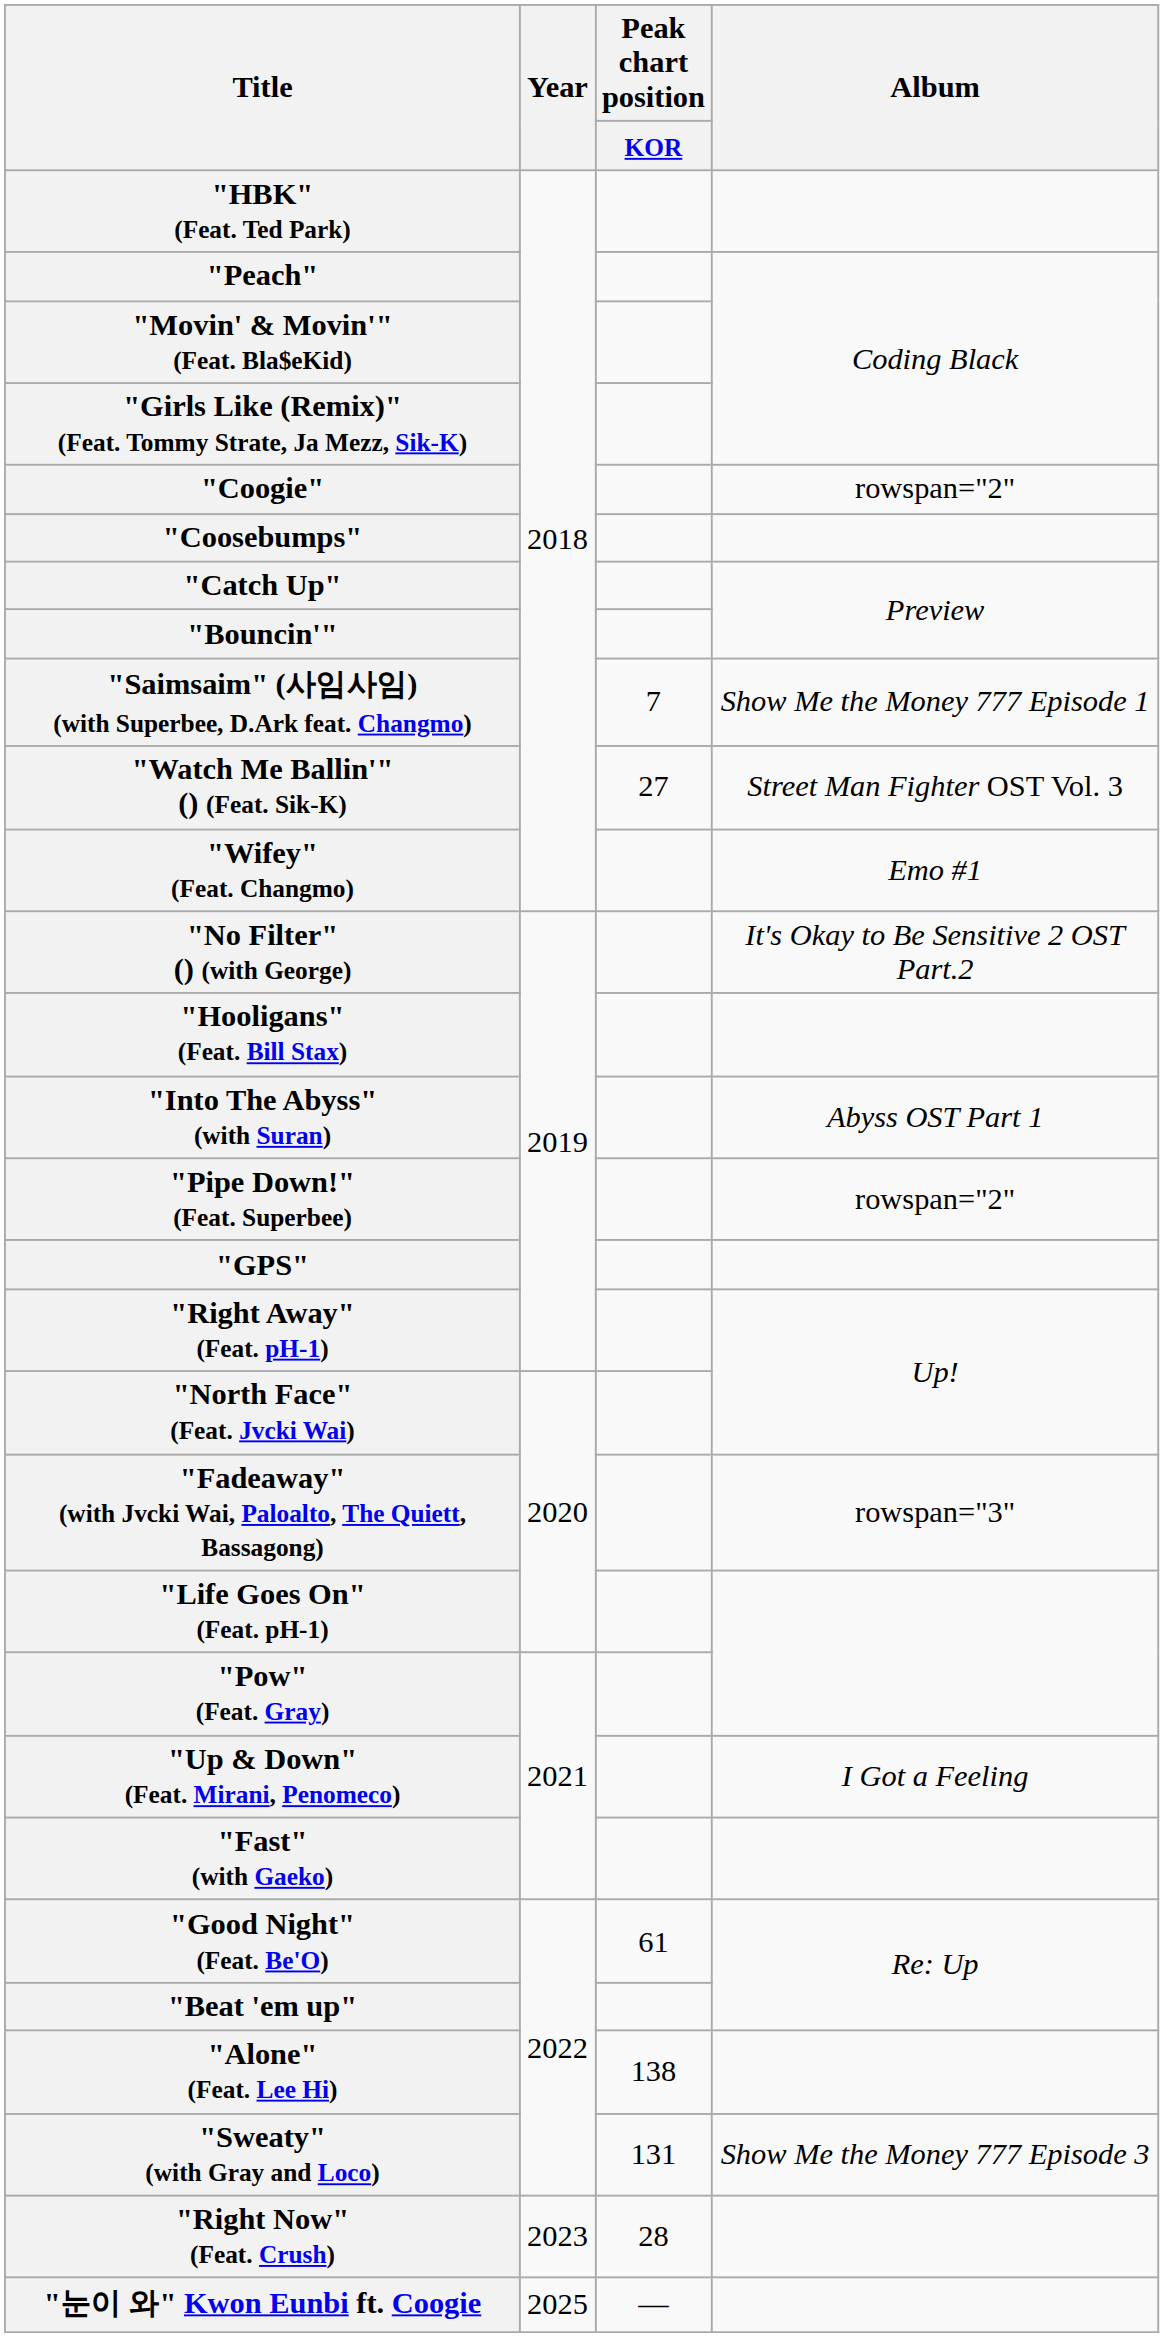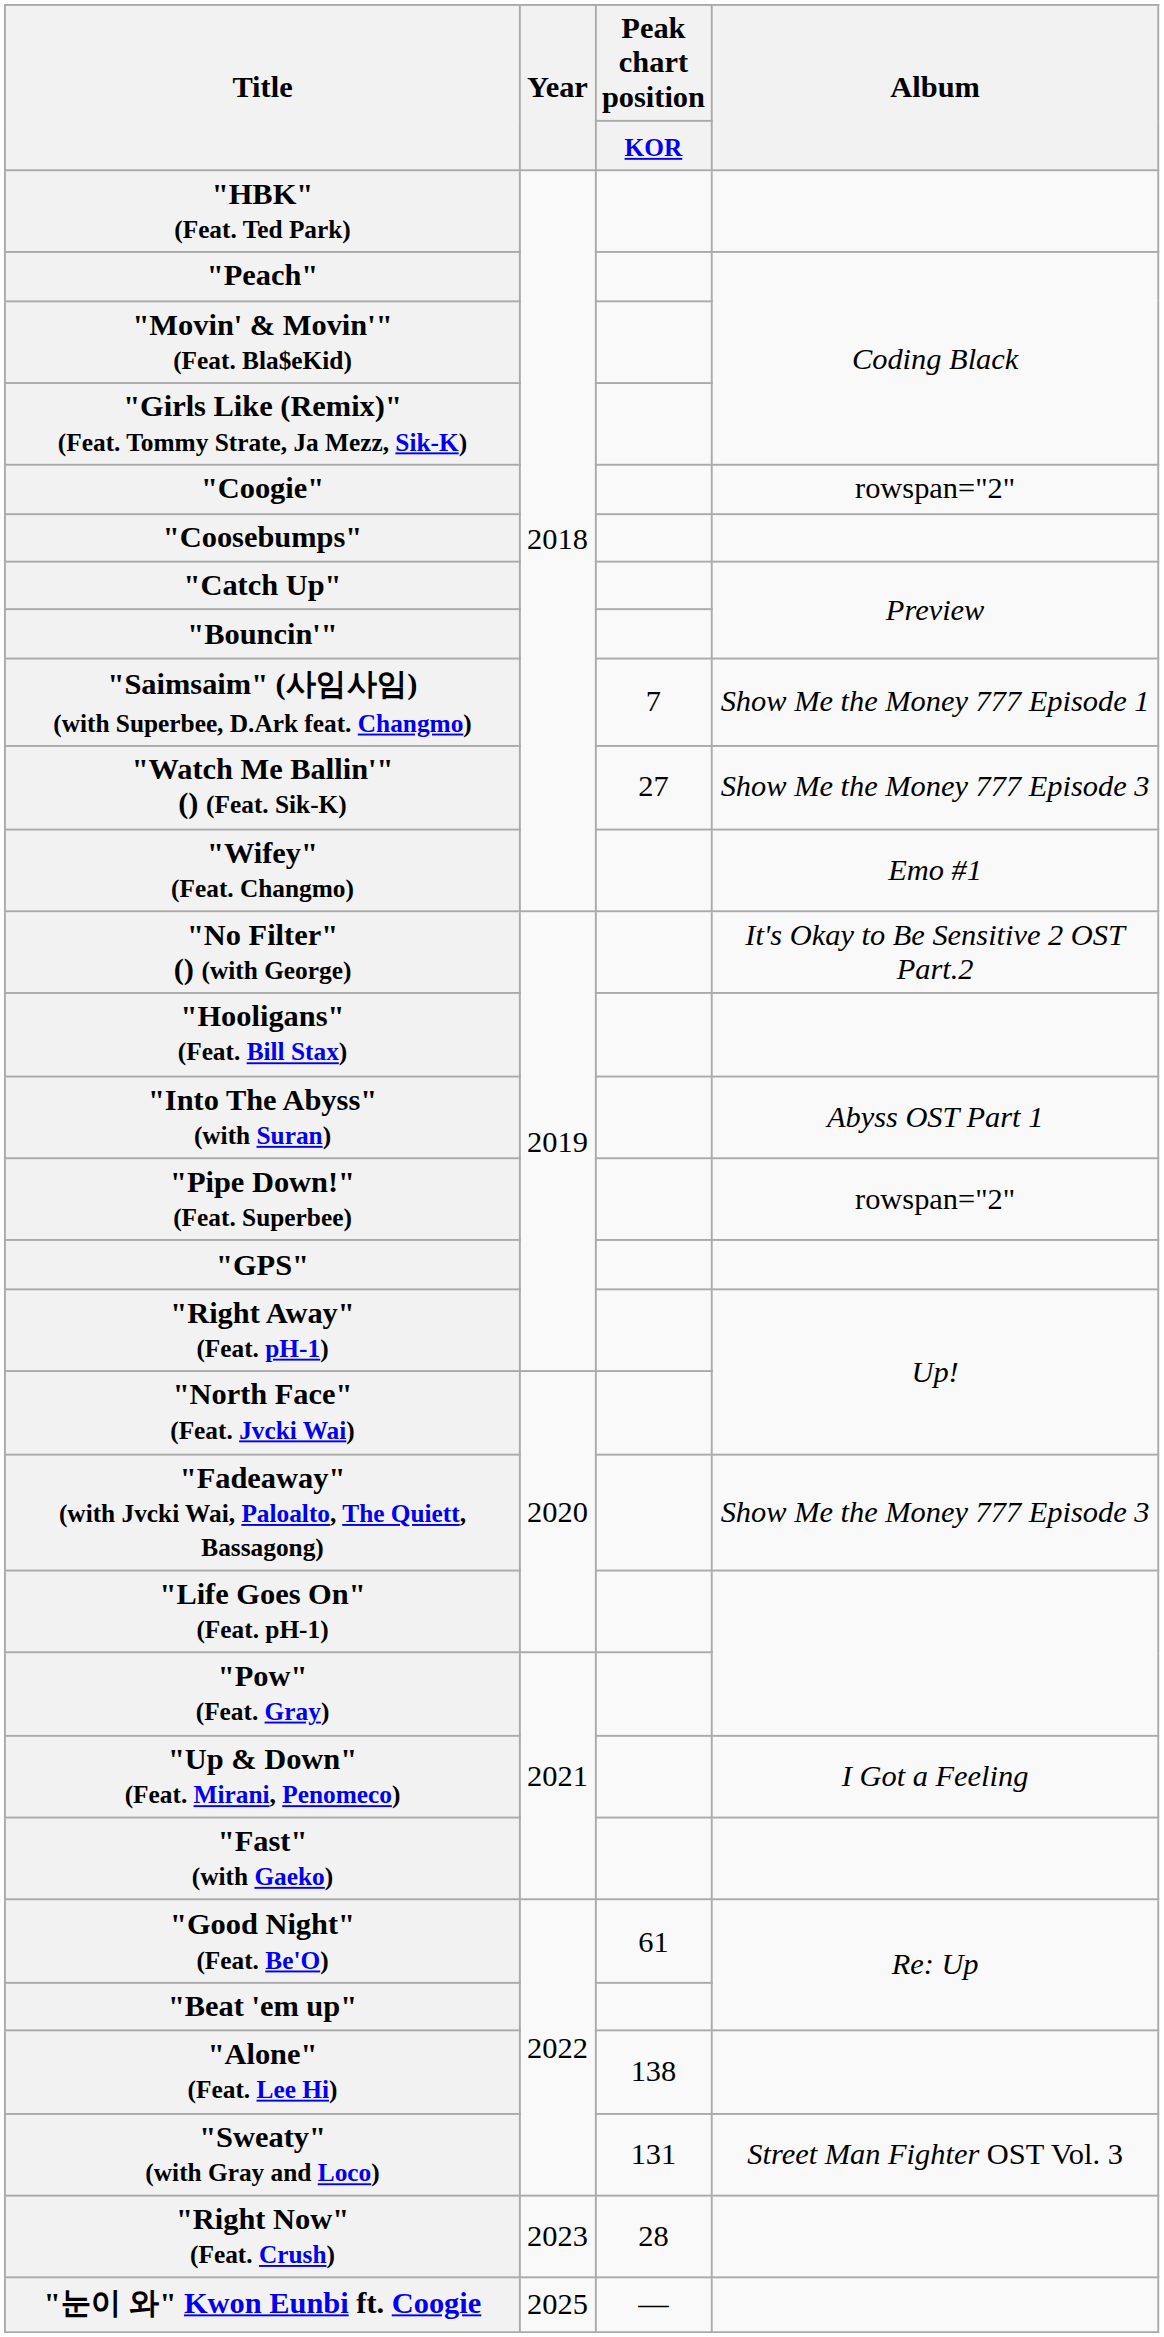"Watch Me Ballin'" () (Feat. Sik-K) | Album: Street Man Fighter OST Vol. 3 -> Show Me the Money 777 Episode 3
"Fadeaway" (with Jvcki Wai, Paloalto, The Quiett, Bassagong) | Album: rowspan="3" -> Show Me the Money 777 Episode 3
"Sweaty" (with Gray and Loco) | Album: Show Me the Money 777 Episode 3 -> Street Man Fighter OST Vol. 3
